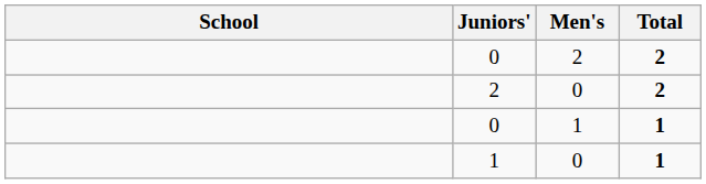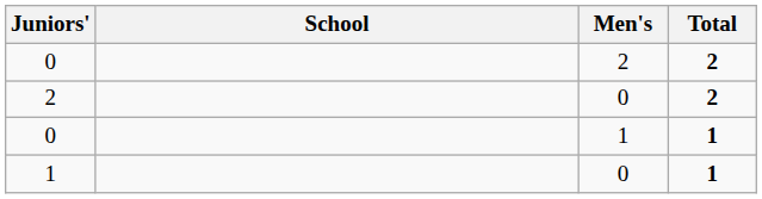columns swapped: School <-> Juniors'
